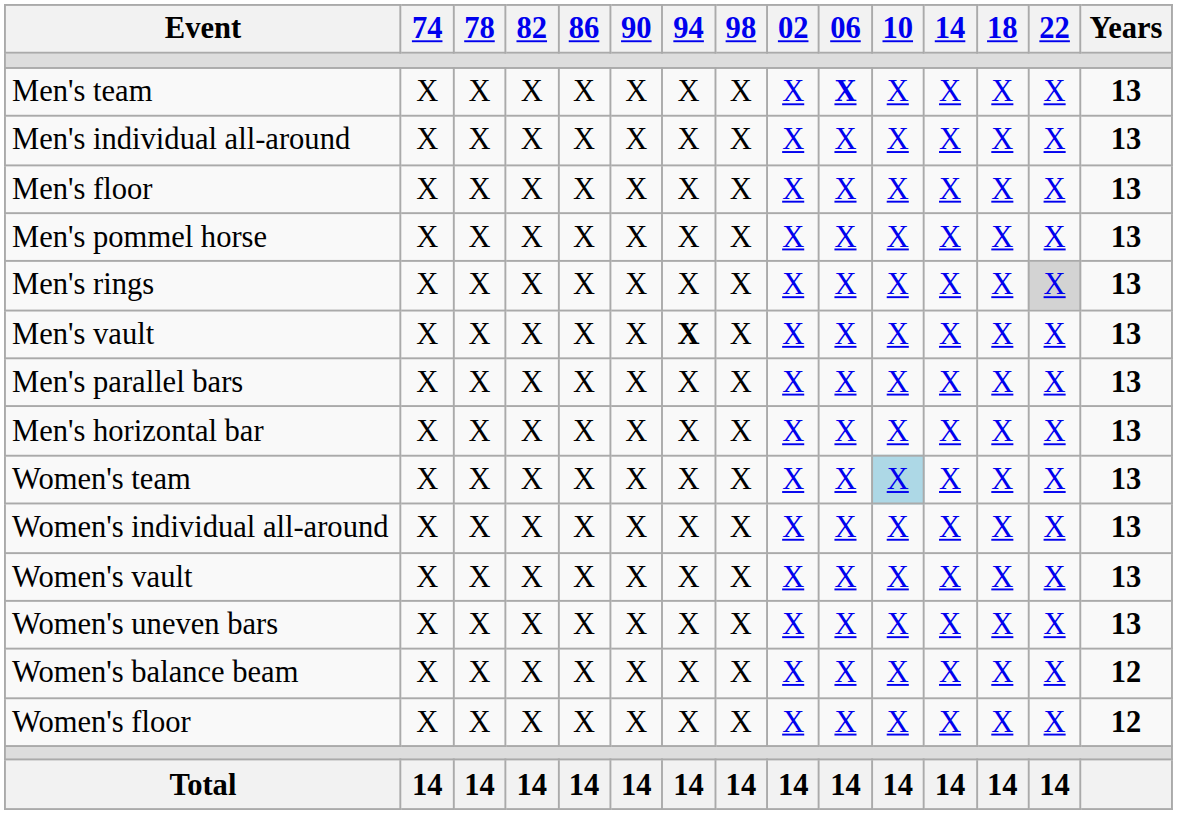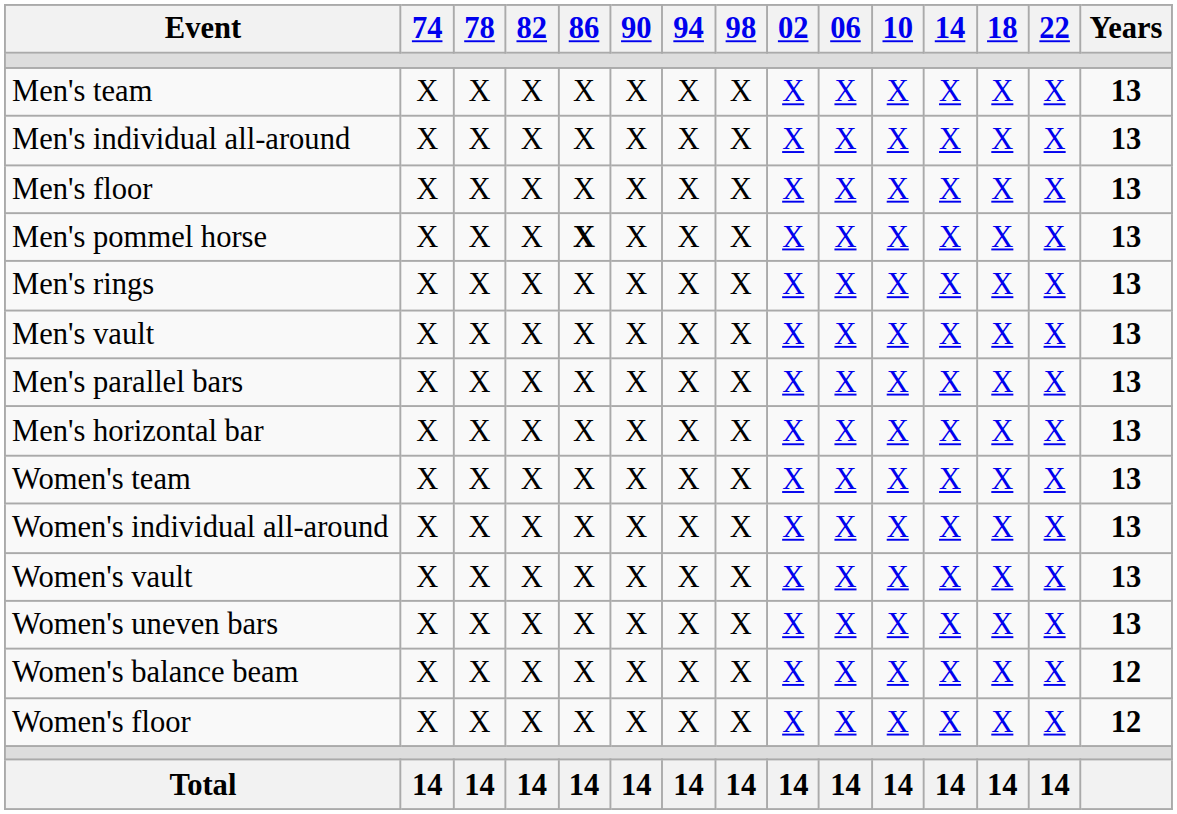Men's team | 06: bold -> normal
Men's pommel horse | 86: normal -> bold
Men's rings | 22: lightgrey background -> no background
Men's vault | 94: bold -> normal
Women's team | 10: lightblue background -> no background
